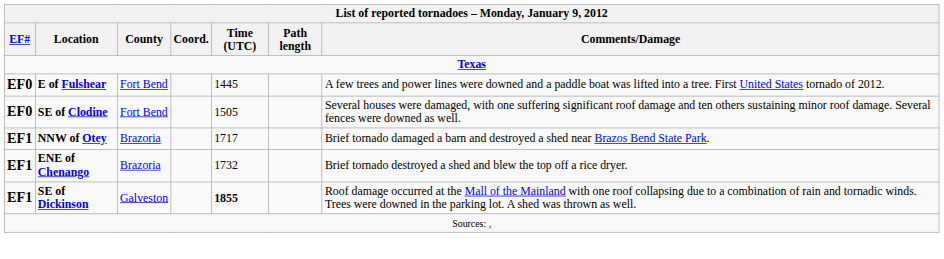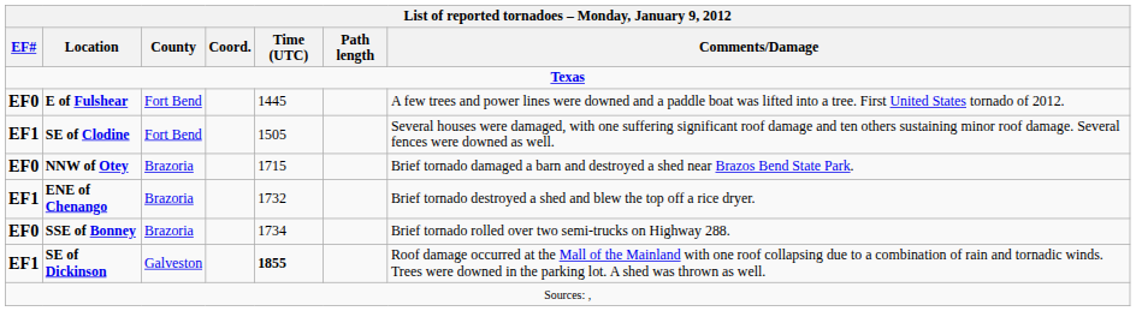SE of Clodine | EF#: EF0 -> EF1
NNW of Otey | EF#: EF1 -> EF0
NNW of Otey | Time (UTC): 1717 -> 1715
+ row: EF0 | SSE of Bonney | Brazoria | 1734 | Brief tornado rolled over two semi-trucks on Highway 288.
